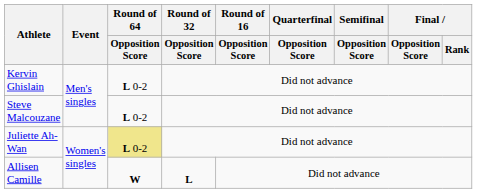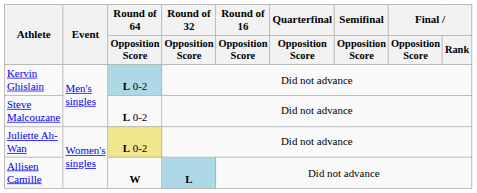Kervin Ghislain | Round of 64 / Opposition Score: no background -> lightblue background
Allisen Camille | Round of 32 / Opposition Score: no background -> lightblue background
